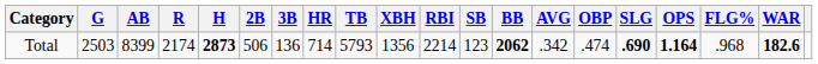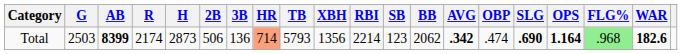row 2 | AB: normal -> bold
row 2 | H: bold -> normal
row 2 | HR: no background -> lightsalmon background
row 2 | BB: bold -> normal
row 2 | AVG: normal -> bold
row 2 | FLG%: no background -> lightgreen background
